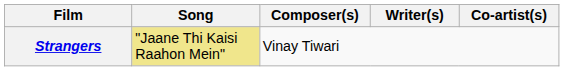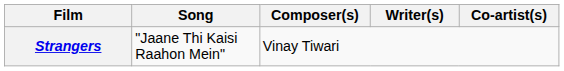Strangers | Song: khaki background -> no background
